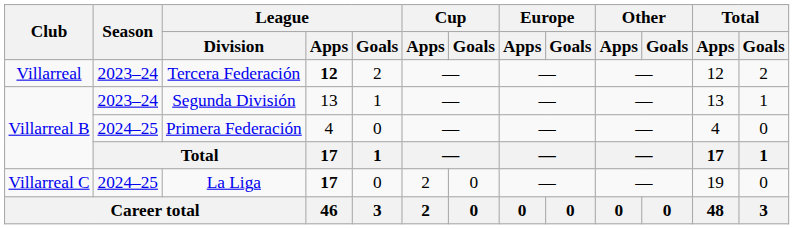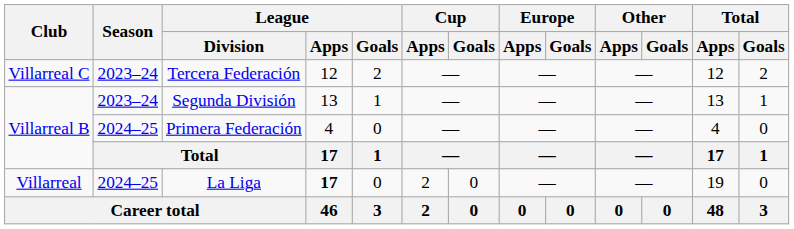Tercera Federación | Club: Villarreal -> Villarreal C
Tercera Federación | League / Apps: bold -> normal
La Liga | Club: Villarreal C -> Villarreal
